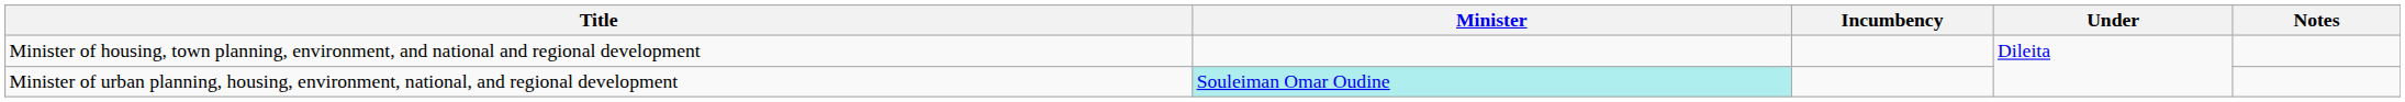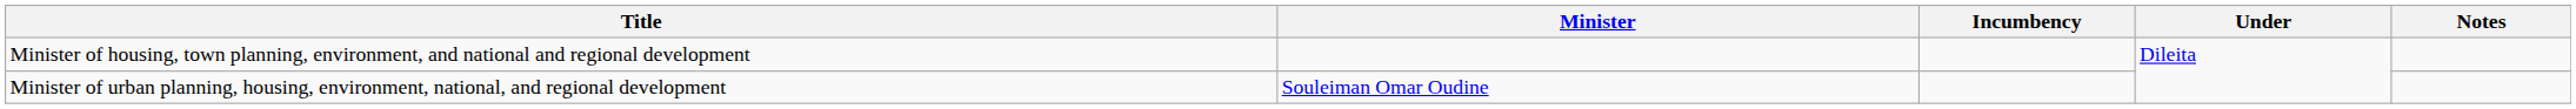row 3 | Minister: paleturquoise background -> no background
